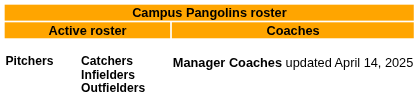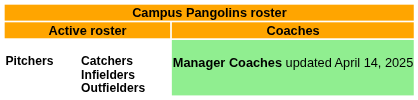Pitchers | Coaches: no background -> lightgreen background
